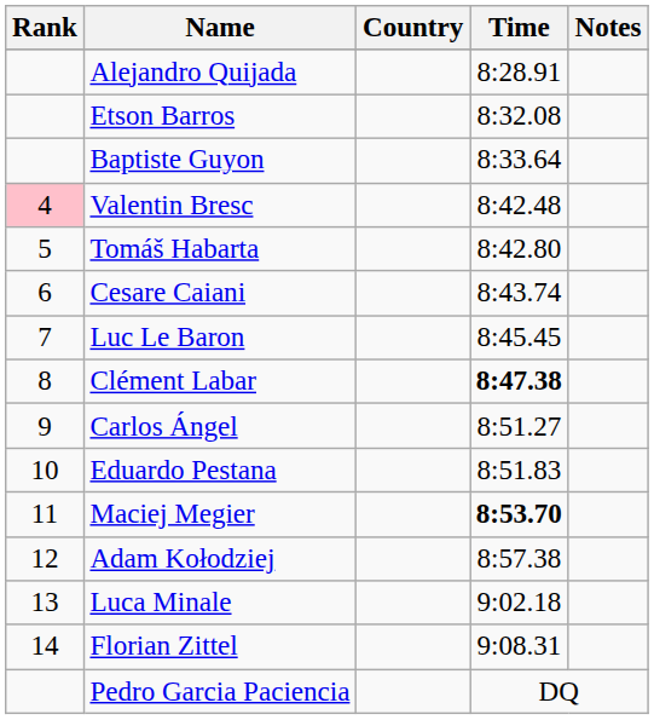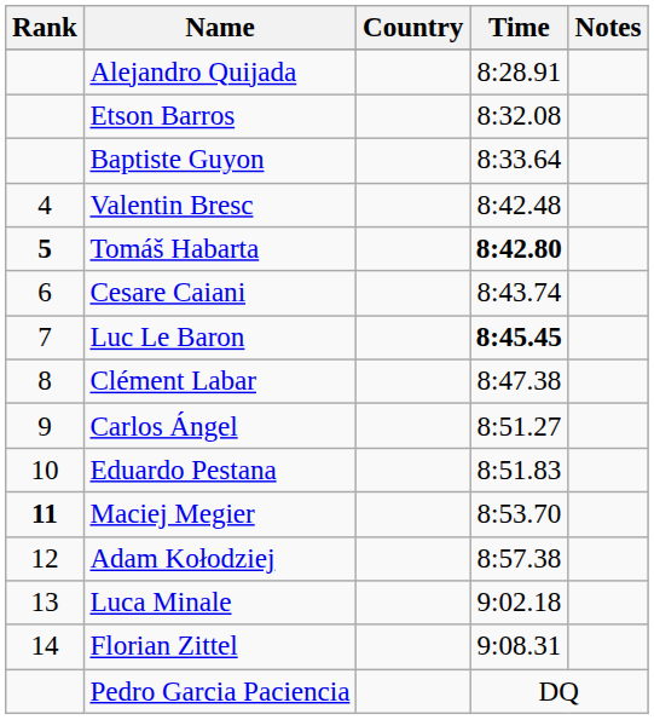Valentin Bresc | Rank: pink background -> no background
Tomáš Habarta | Rank: normal -> bold
Tomáš Habarta | Time: normal -> bold
Luc Le Baron | Time: normal -> bold
Clément Labar | Time: bold -> normal
Maciej Megier | Rank: normal -> bold
Maciej Megier | Time: bold -> normal
